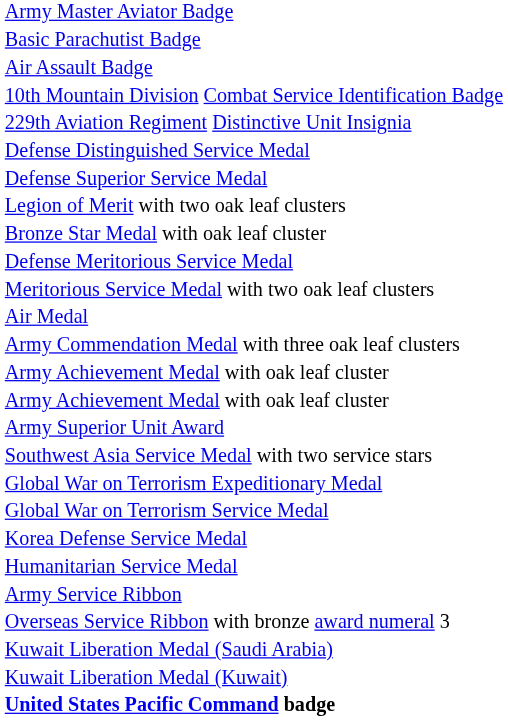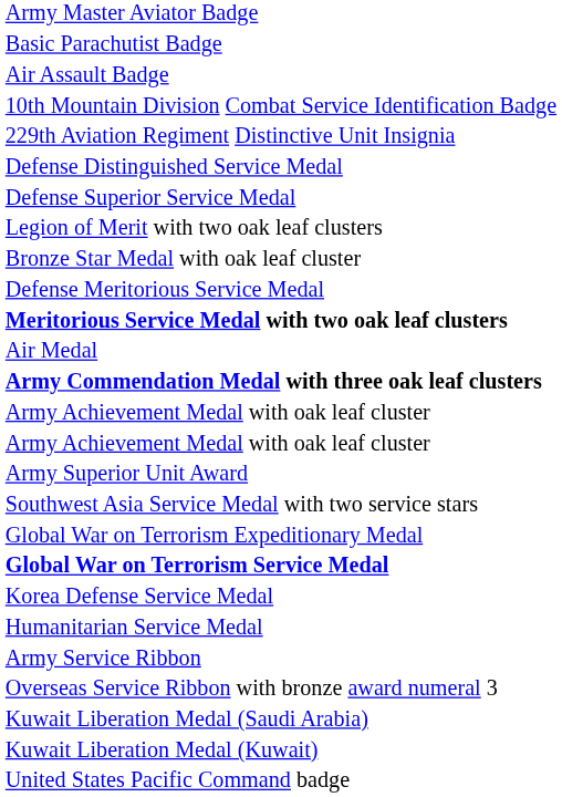row 11 | column 1: normal -> bold
row 13 | column 1: normal -> bold
row 19 | column 1: normal -> bold
row 26 | column 1: bold -> normal
